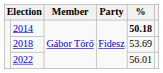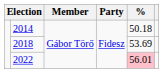2014 | %: bold -> normal
2022 | %: no background -> pink background
